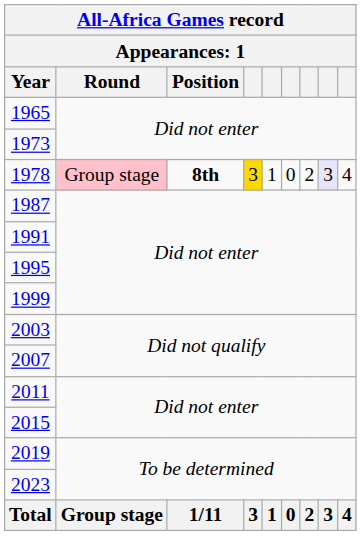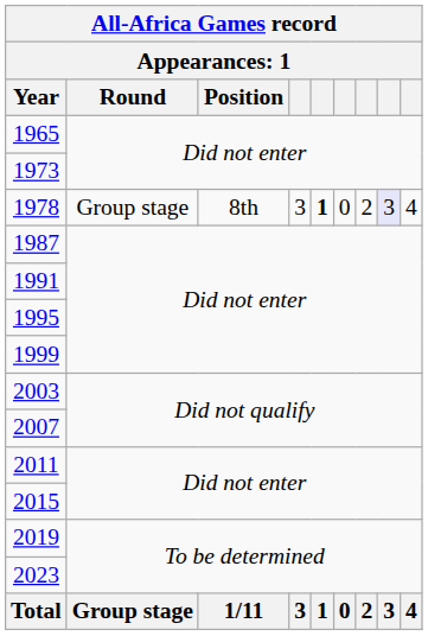1978 | Round: pink background -> no background
1978 | Position: bold -> normal
1978 | column 4: gold background -> no background
1978 | column 5: normal -> bold
